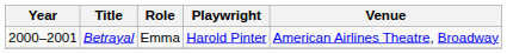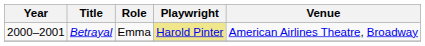Betrayal | Playwright: no background -> khaki background
